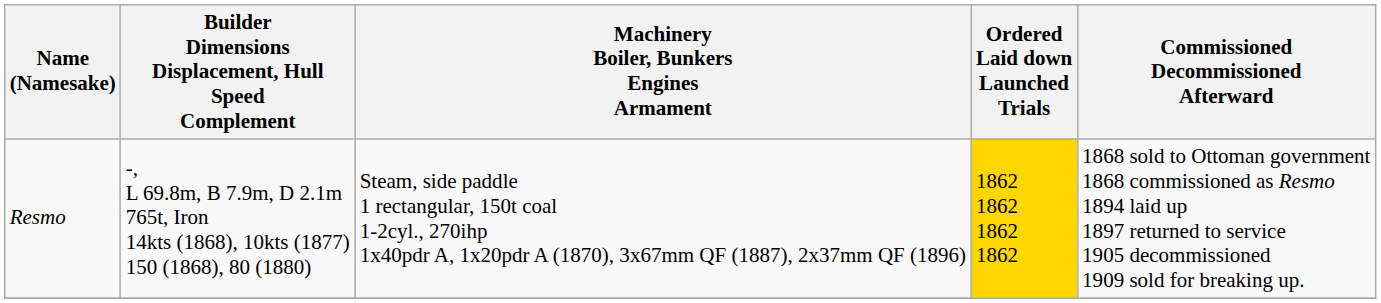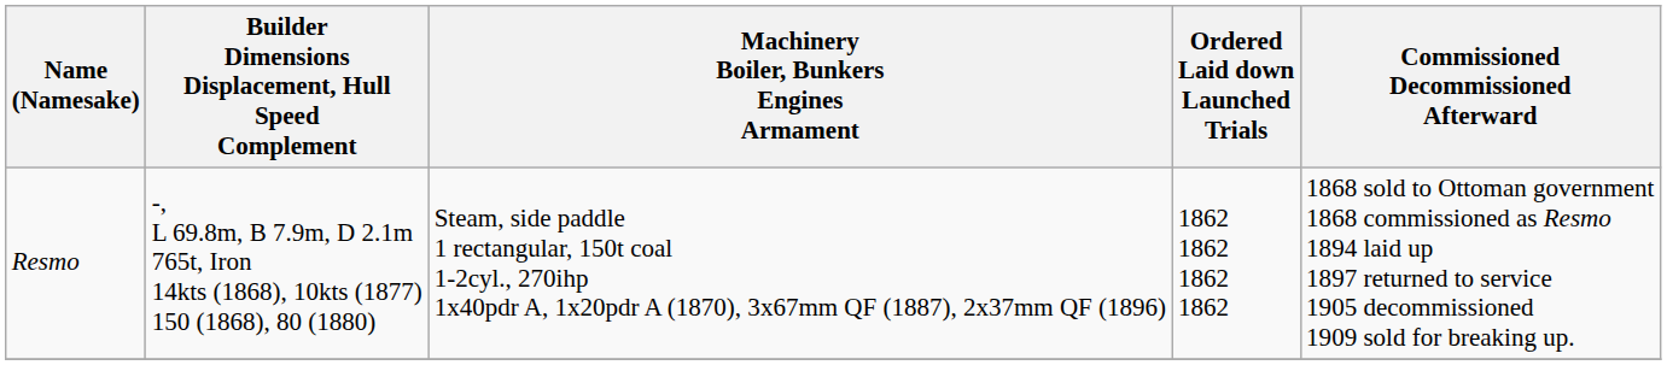Resmo | Ordered Laid down Launched Trials: gold background -> no background
